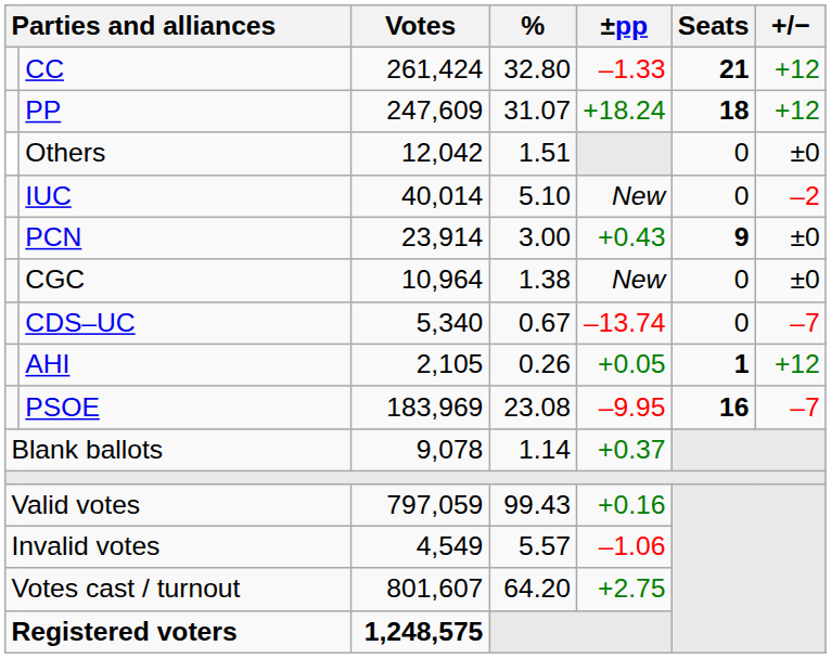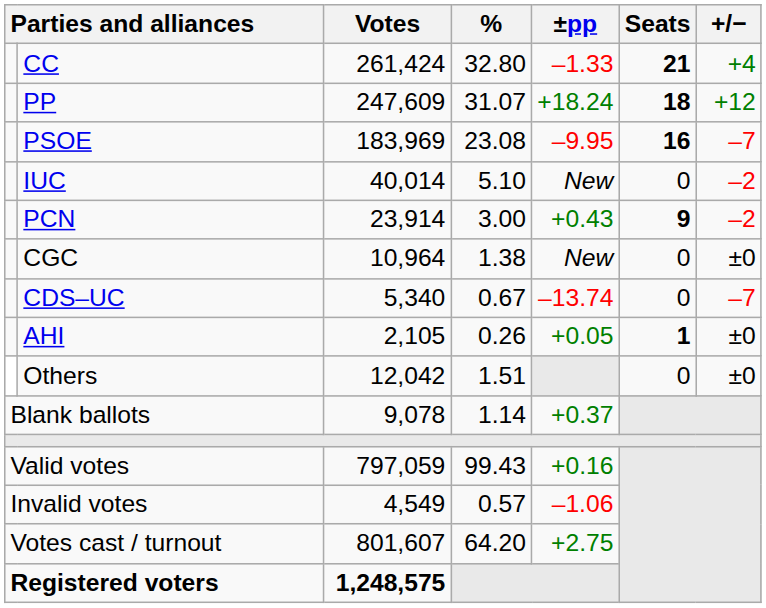CC | +/−: +12 -> +4
rows swapped: PSOE <-> Others
PCN | +/−: ±0 -> –2
AHI | +/−: +12 -> ±0
Invalid votes | %: 5.57 -> 0.57
